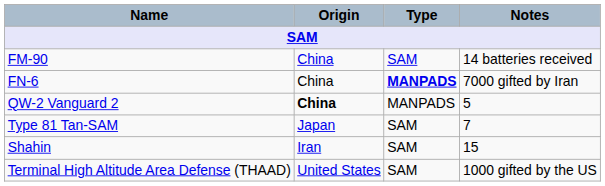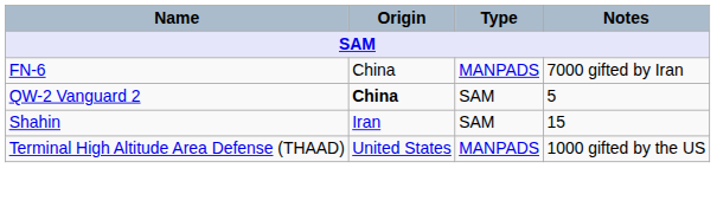- row: FM-90 | China | SAM | 14 batteries received
FN-6 | Type: bold -> normal
QW-2 Vanguard 2 | Type: MANPADS -> SAM
- row: Type 81 Tan-SAM | Japan | SAM | 7
Terminal High Altitude Area Defense (THAAD) | Type: SAM -> MANPADS
